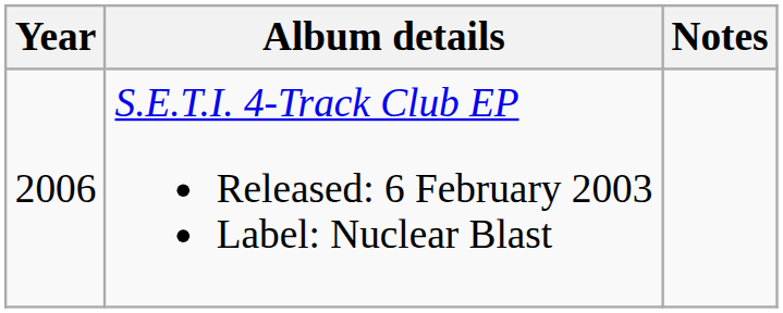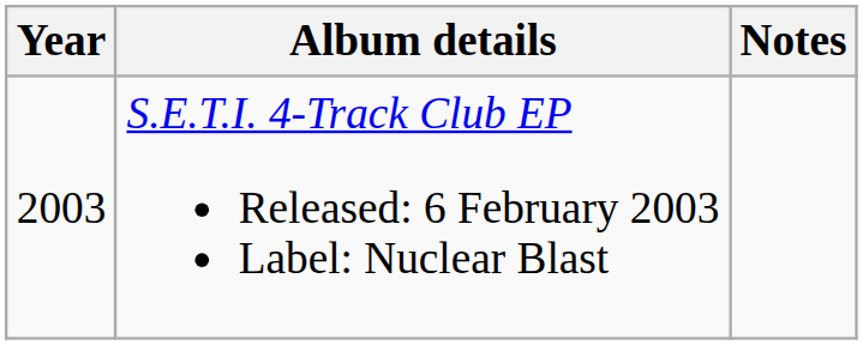row 2 | Year: 2006 -> 2003
